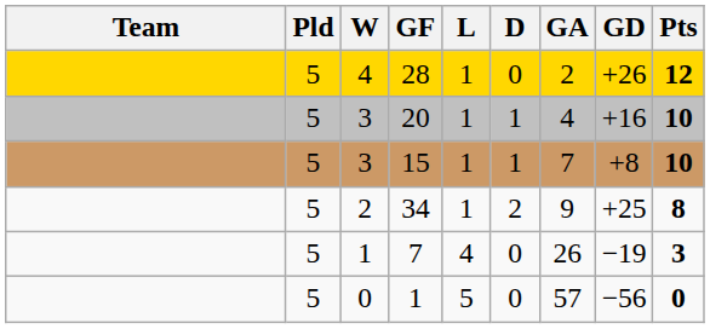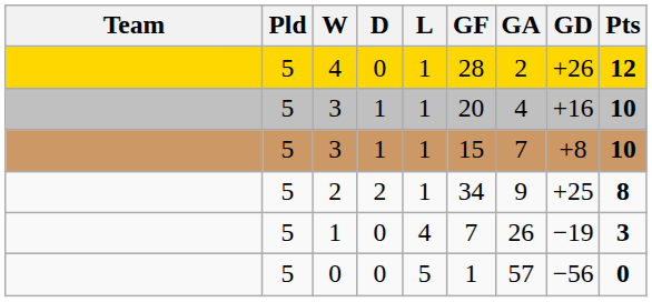columns swapped: D <-> GF
